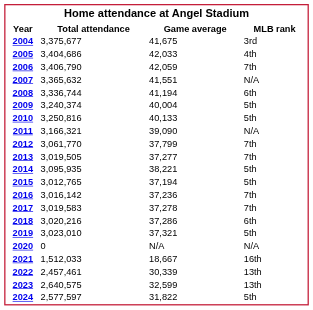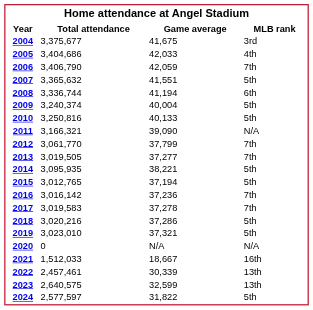2007 | MLB rank: N/A -> 5th
2018 | MLB rank: 6th -> 5th
